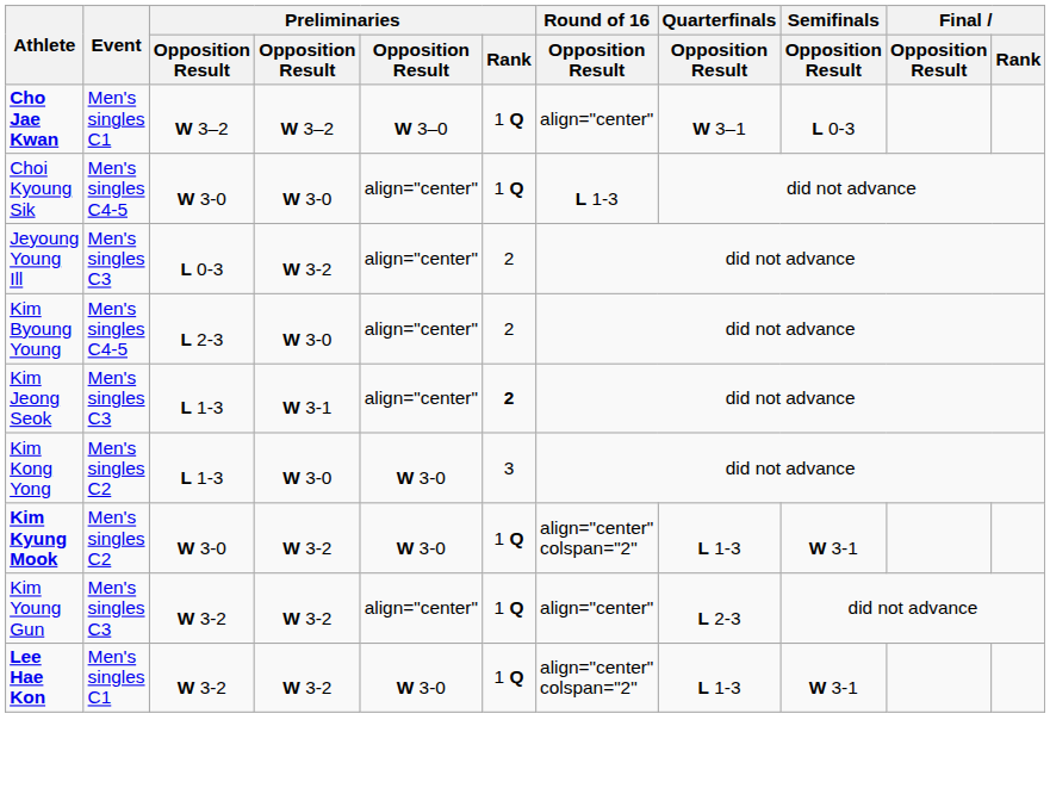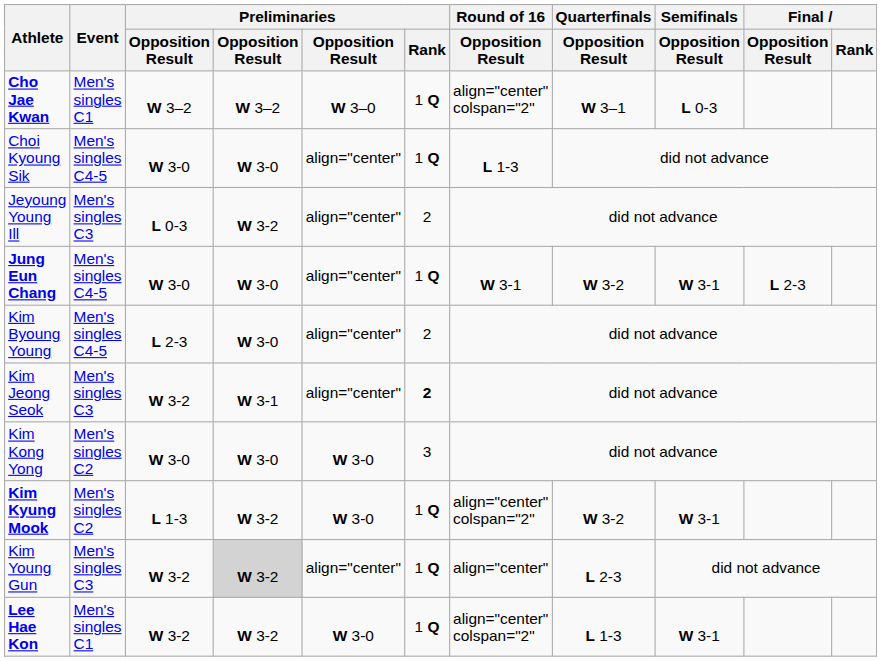Cho Jae Kwan | Round of 16 / Opposition Result: align="center" -> align="center" colspan="2"
+ row: Jung Eun Chang | Men's singles C4-5 | W 3-0 | W 3-0 | align="center" | 1 Q | W 3-1 | W 3-2 | W 3-1 | L 2-3
Kim Jeong Seok | column 3: L 1-3 -> W 3-2
Kim Kong Yong | column 3: L 1-3 -> W 3-0
Kim Kyung Mook | column 3: W 3-0 -> L 1-3
Kim Kyung Mook | Quarterfinals / Opposition Result: L 1-3 -> W 3-2
Kim Young Gun | column 4: no background -> lightgrey background
